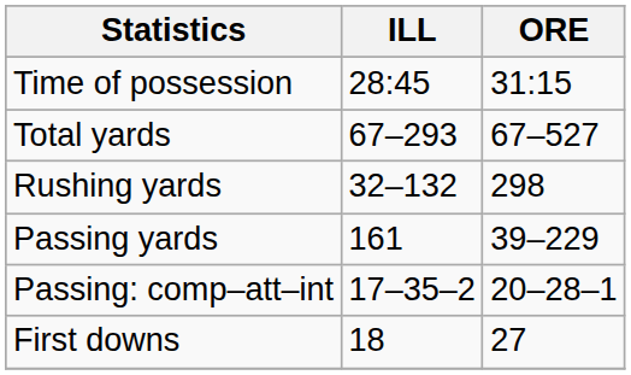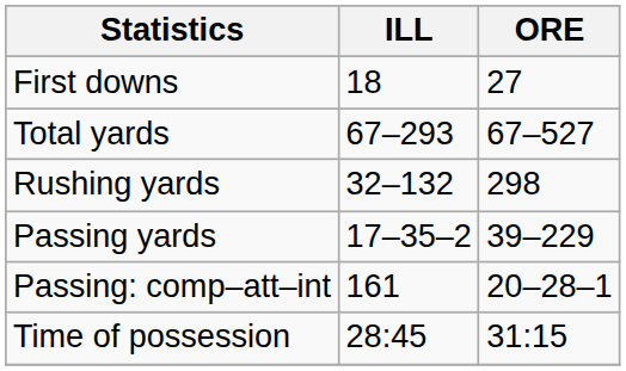rows swapped: First downs <-> Time of possession
Passing yards | ILL: 161 -> 17–35–2
Passing: comp–att–int | ILL: 17–35–2 -> 161
